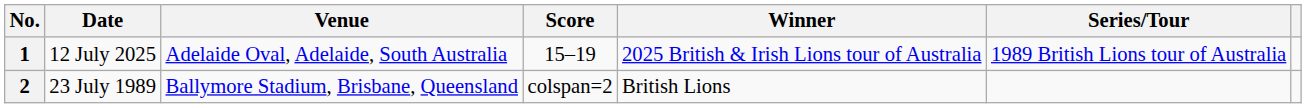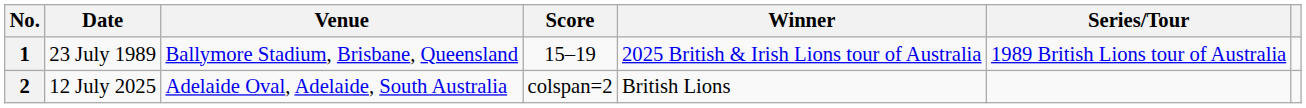1 | Date: 12 July 2025 -> 23 July 1989
1 | Venue: Adelaide Oval, Adelaide, South Australia -> Ballymore Stadium, Brisbane, Queensland
2 | Date: 23 July 1989 -> 12 July 2025
2 | Venue: Ballymore Stadium, Brisbane, Queensland -> Adelaide Oval, Adelaide, South Australia
